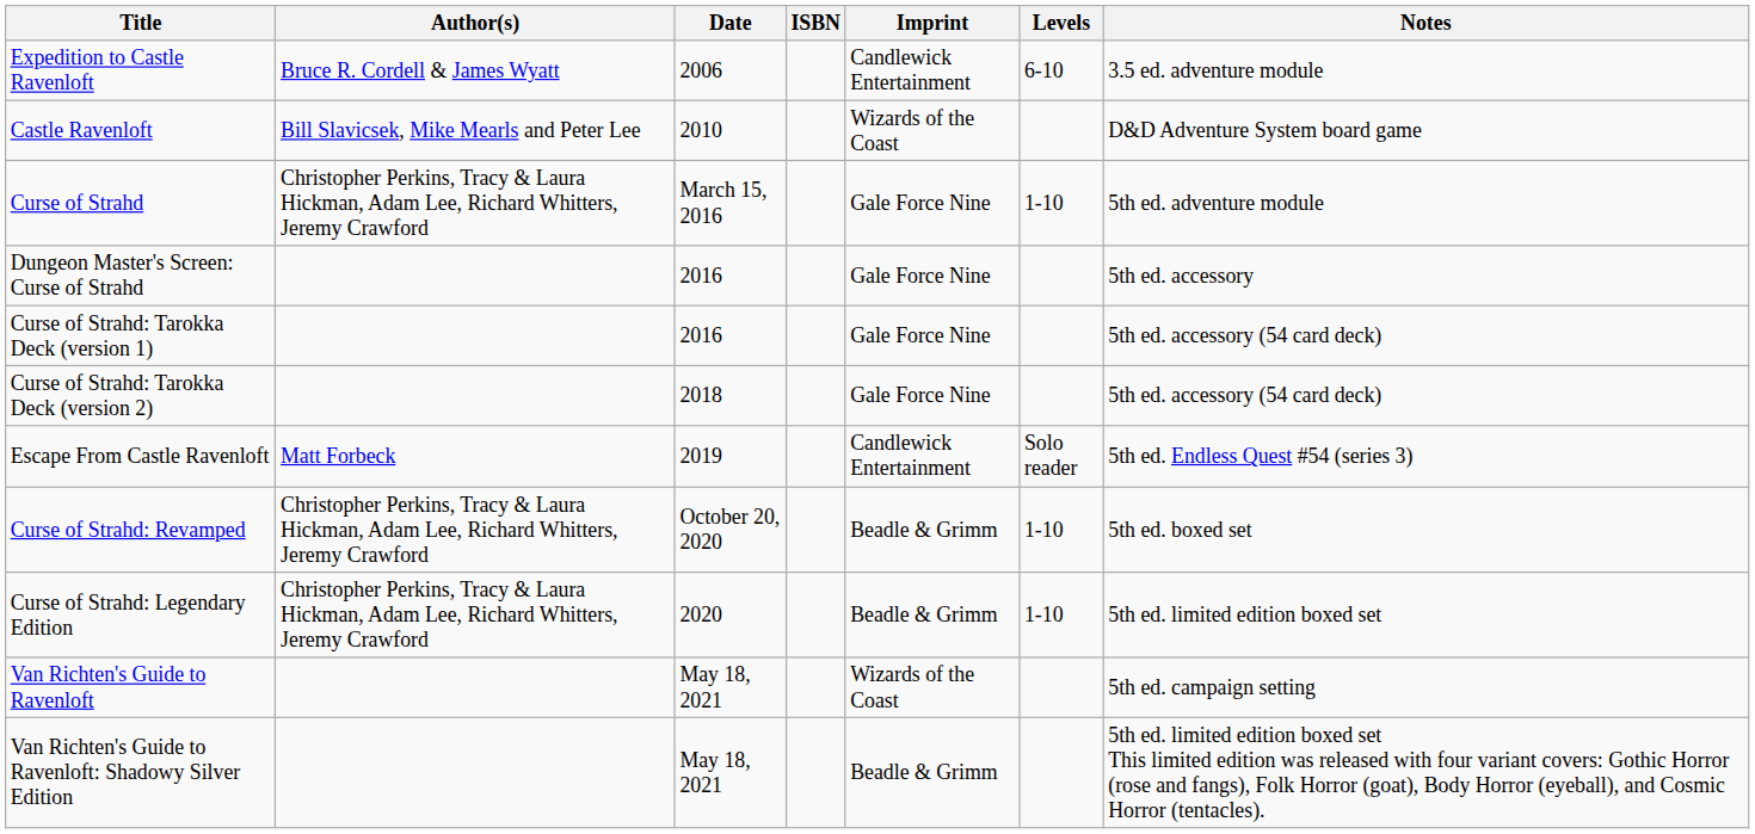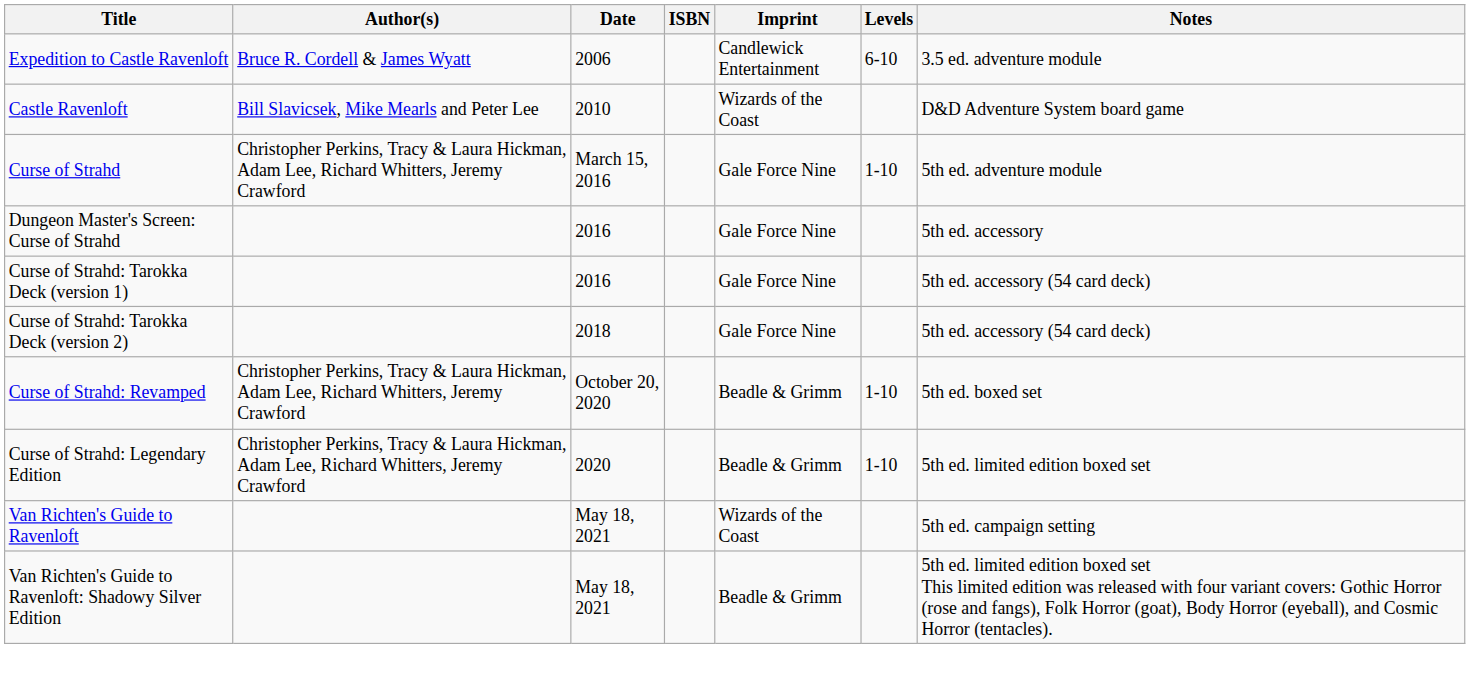- row: Escape From Castle Ravenloft | Matt Forbeck | 2019 | Candlewick Entertainment | Solo reader | 5th ed. Endless Quest #54 (series 3)
